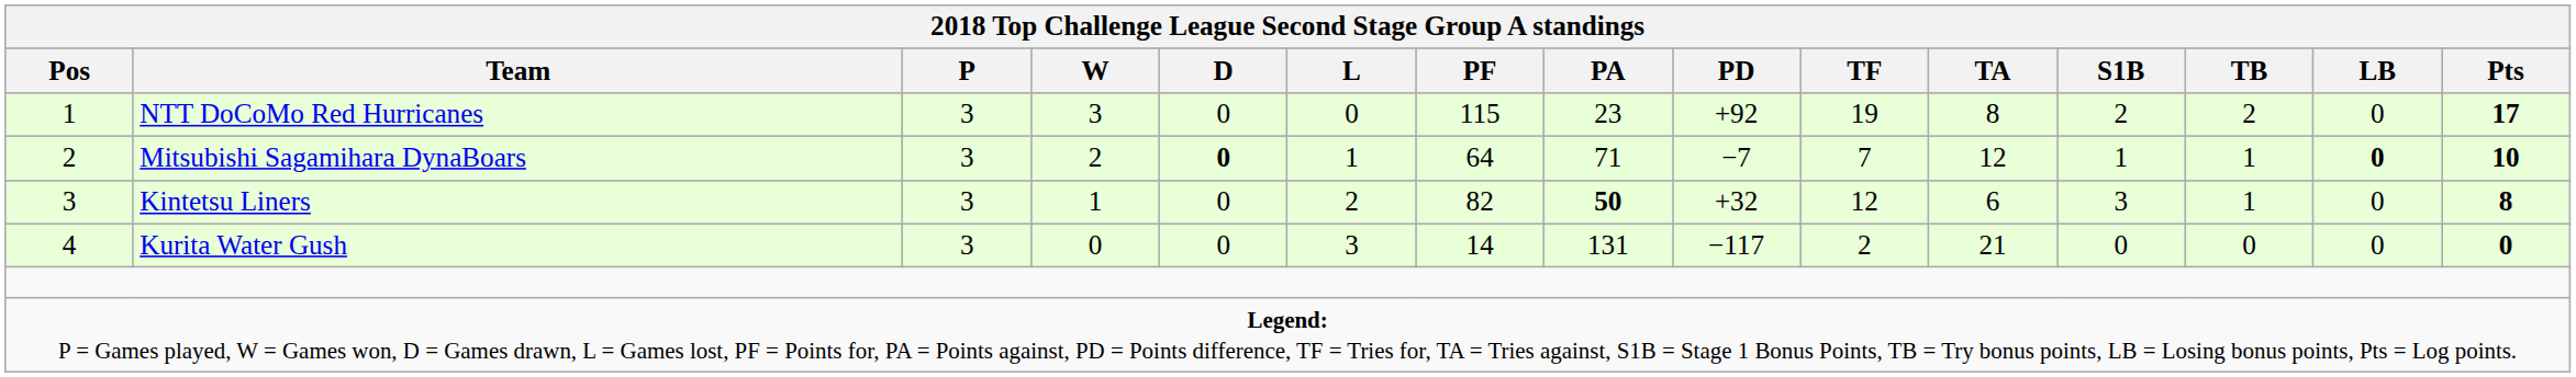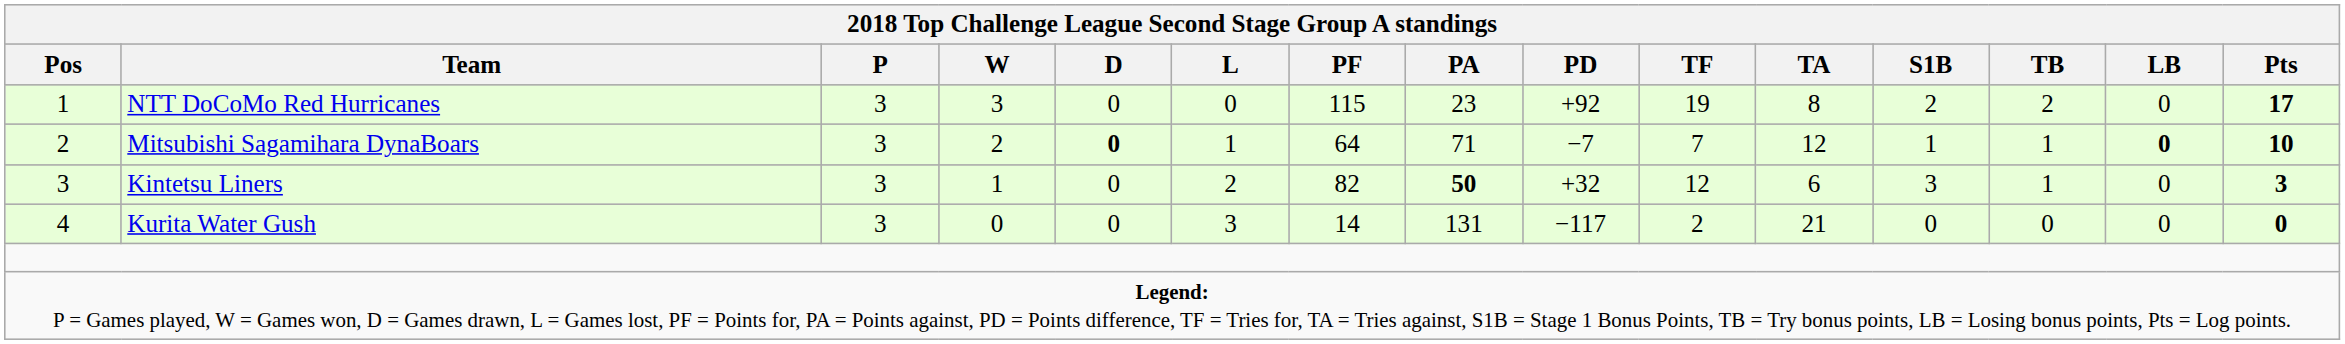Kintetsu Liners | Pts: 8 -> 3
